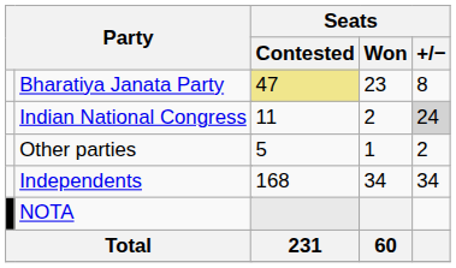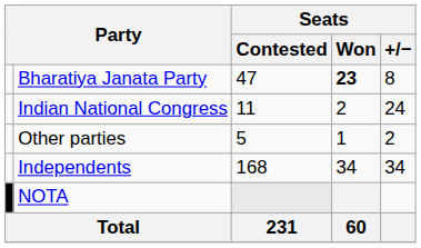Bharatiya Janata Party | Seats / Contested: khaki background -> no background
Bharatiya Janata Party | Seats / Won: normal -> bold
Indian National Congress | Seats / +/−: lightgrey background -> no background
